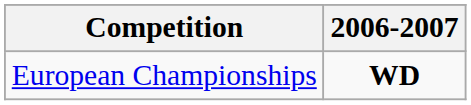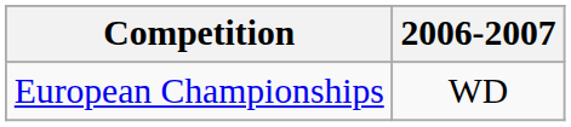European Championships | 2006-2007: bold -> normal
